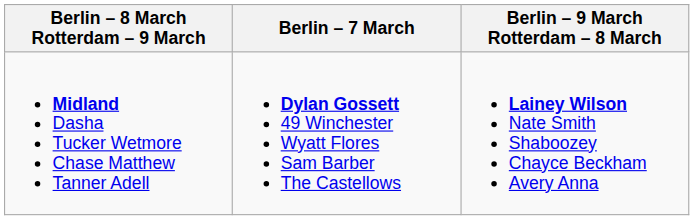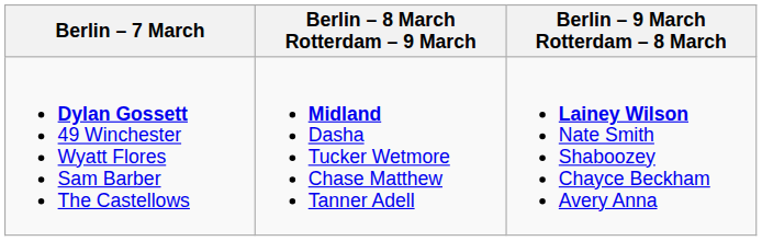columns swapped: Berlin – 7 March <-> Berlin – 8 March Rotterdam – 9 March
